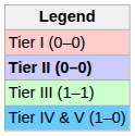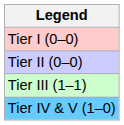row 3 | column 1: bold -> normal
